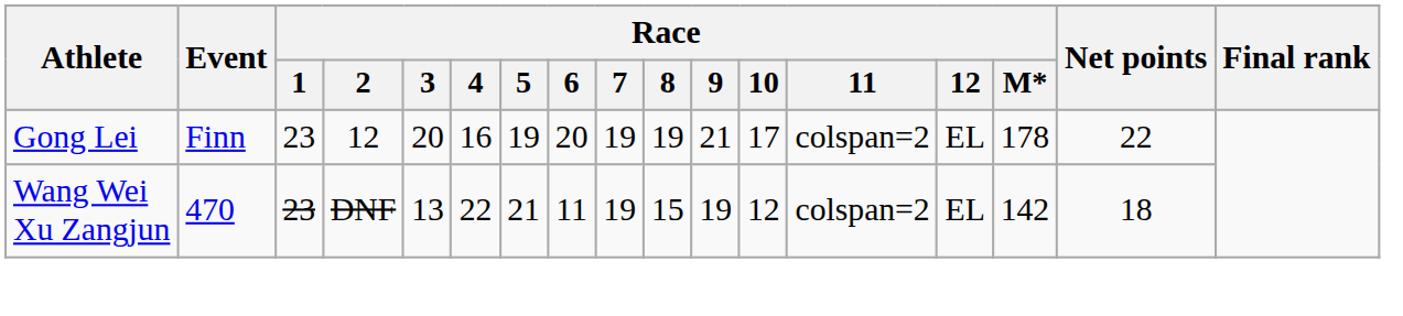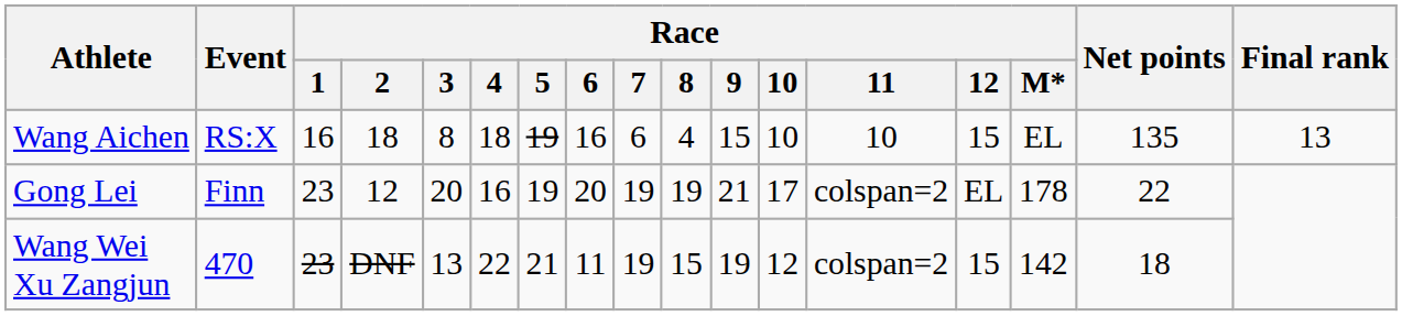+ row: Wang Aichen | RS:X | 16 | 18 | 8 | 18 | 19 | 16 | 6 | 4 | 15 | 10 | 10 | 15 | EL | 135 | 13
Wang Wei Xu Zangjun | Race / 12: EL -> 15
